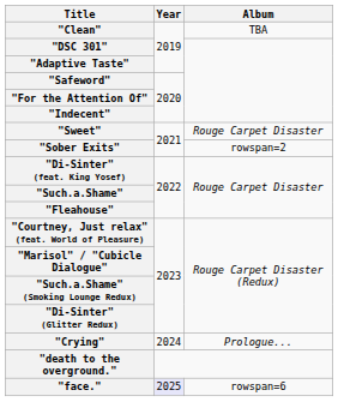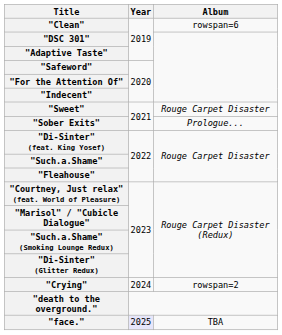"Clean" | Album: TBA -> rowspan=6
"Sober Exits" | Album: rowspan=2 -> Prologue...
"Crying" | Album: Prologue... -> rowspan=2
"face." | Album: rowspan=6 -> TBA
